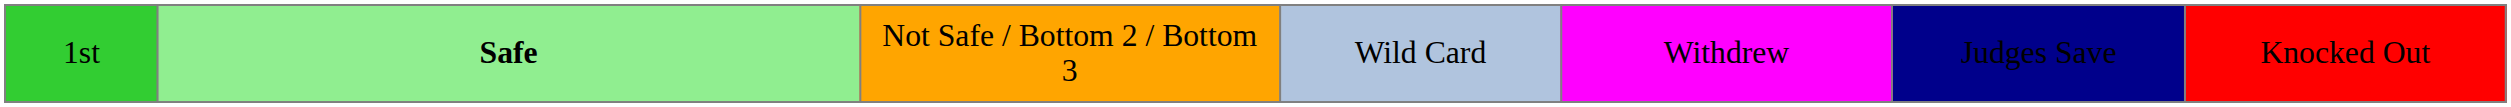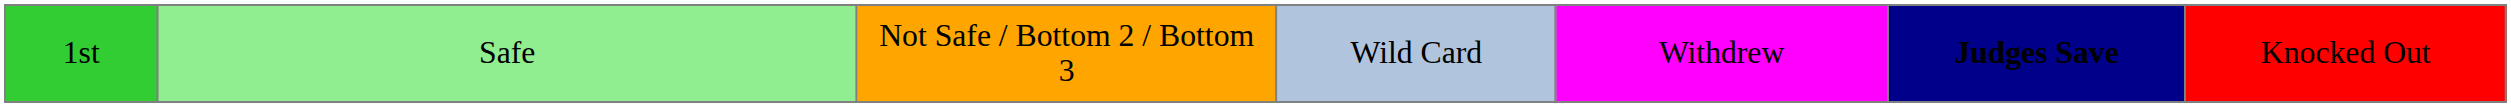1st | column 2: bold -> normal
1st | column 6: normal -> bold
